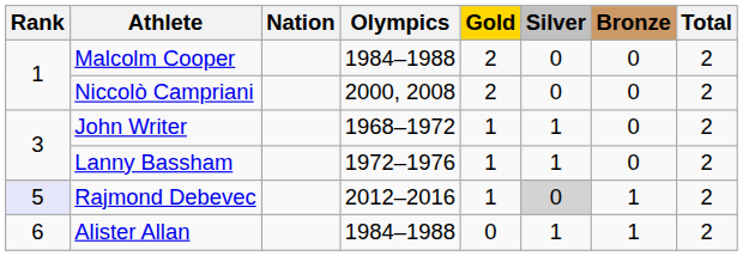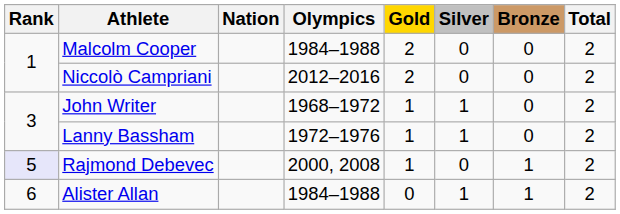Niccolò Campriani | Olympics: 2000, 2008 -> 2012–2016
Rajmond Debevec | Olympics: 2012–2016 -> 2000, 2008
Rajmond Debevec | Silver: lightgrey background -> no background
